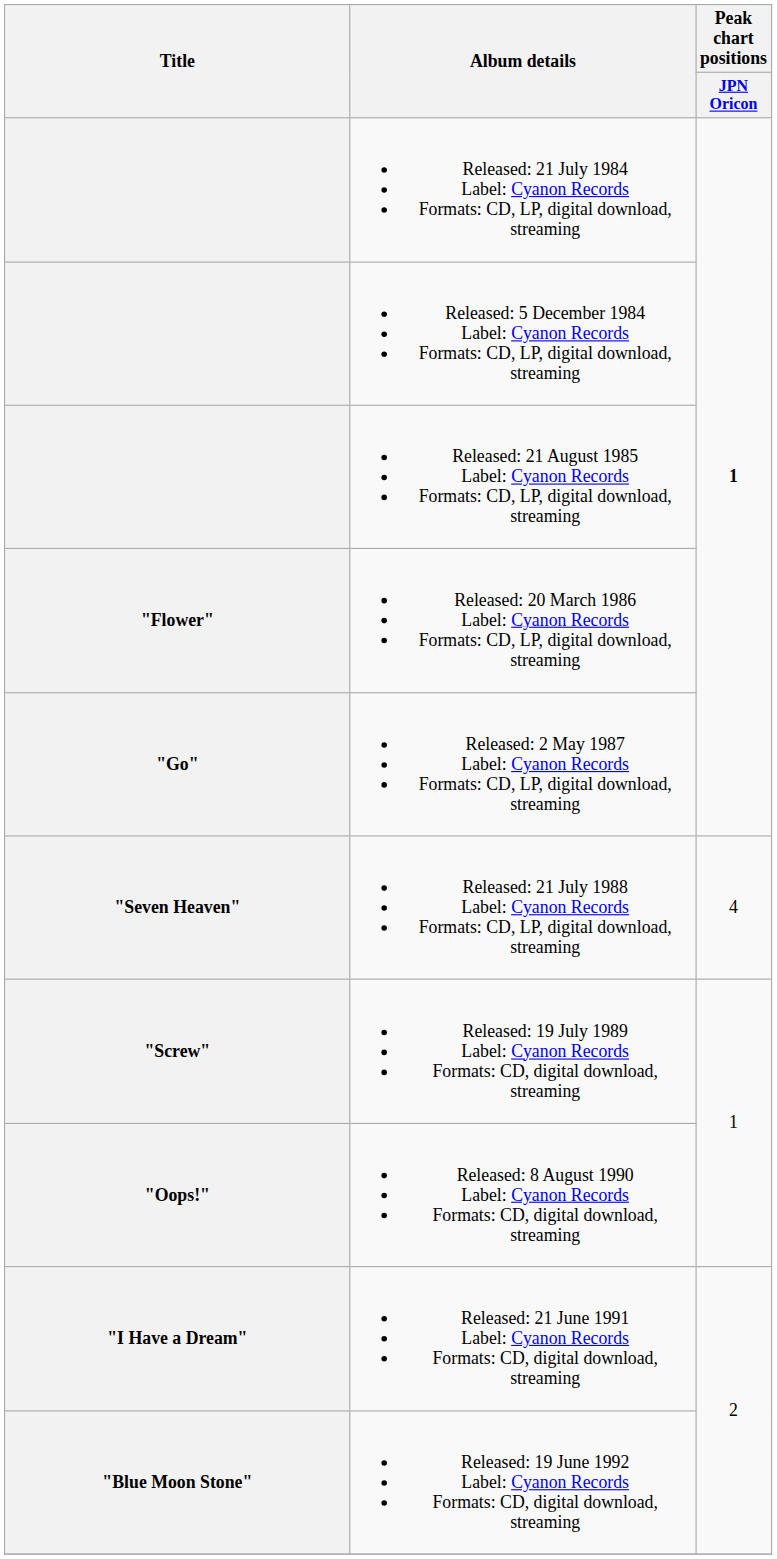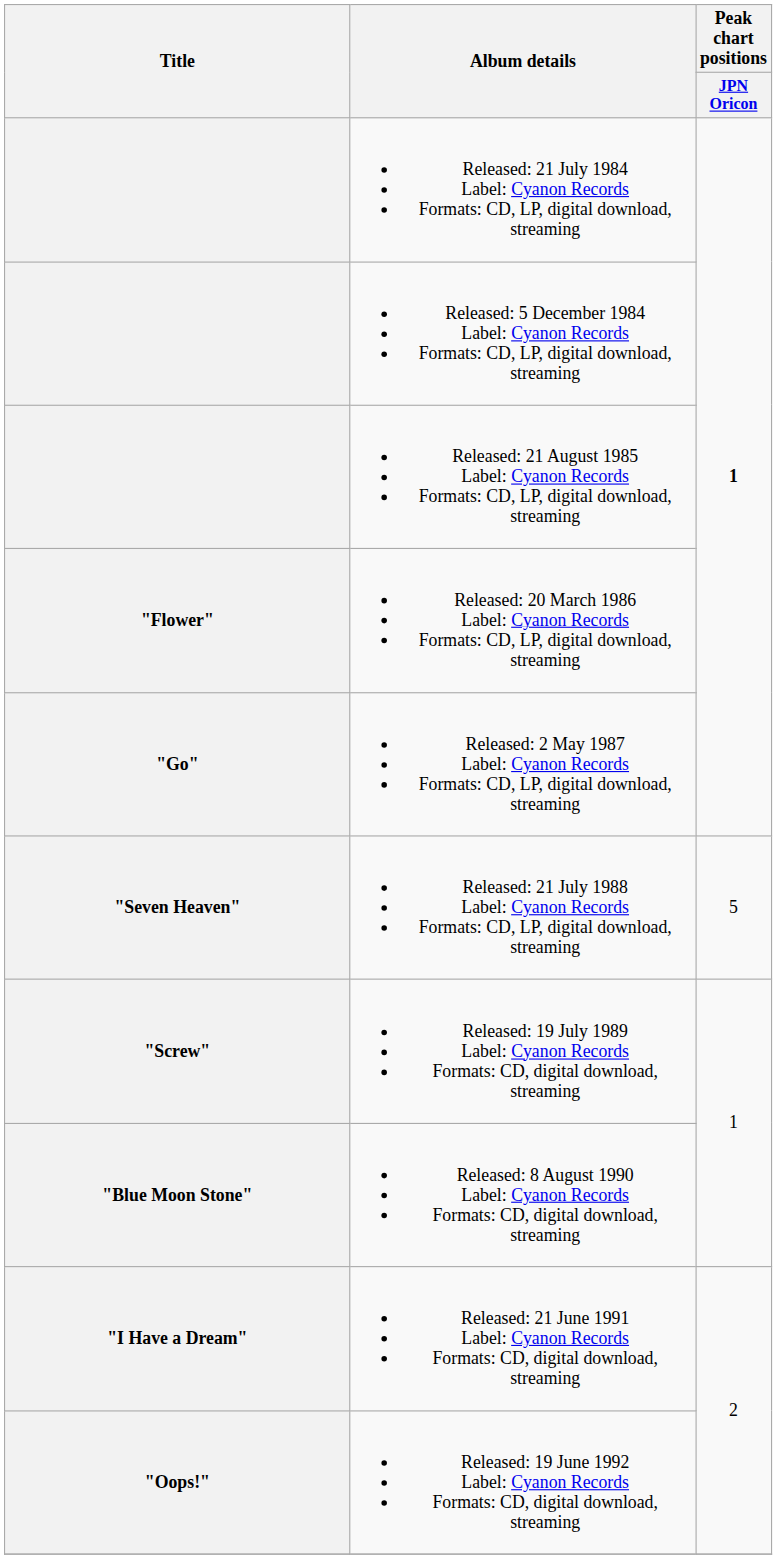row 8 | Peak chart positions / JPN Oricon: 4 -> 5
row 10 | Title: "Oops!" -> "Blue Moon Stone"
row 12 | Title: "Blue Moon Stone" -> "Oops!"
